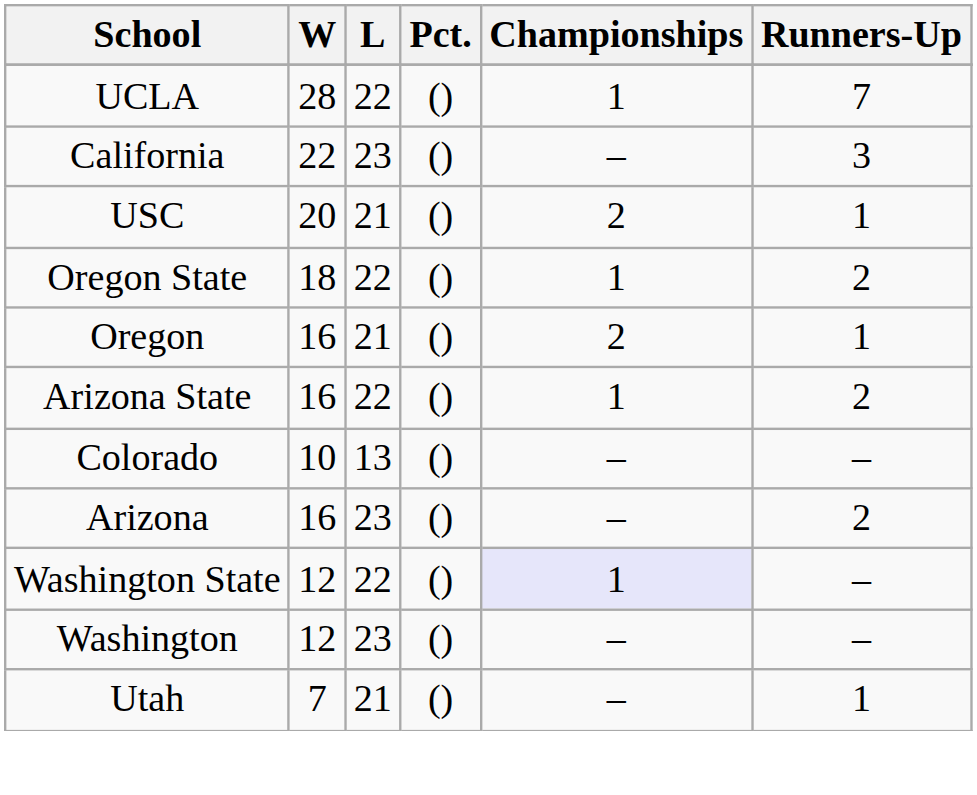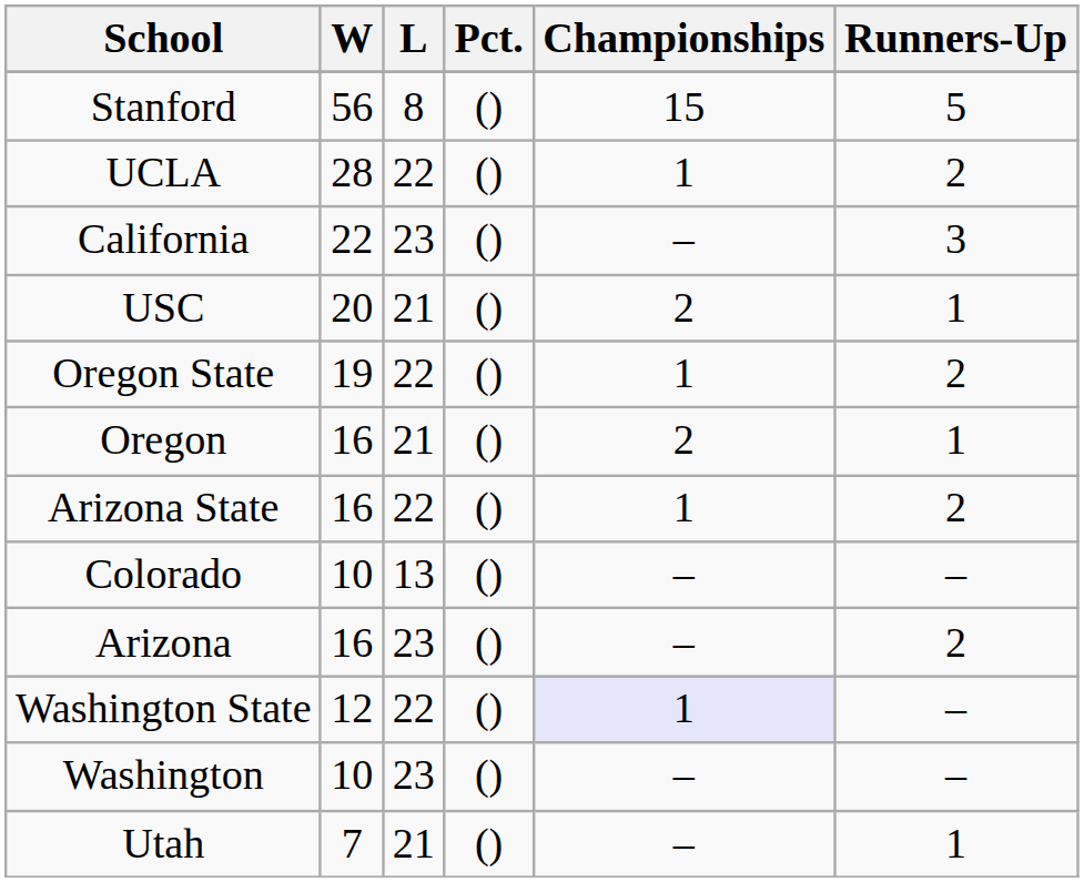+ row: Stanford | 56 | 8 | () | 15 | 5
UCLA | Runners-Up: 7 -> 2
Oregon State | W: 18 -> 19
Washington | W: 12 -> 10
